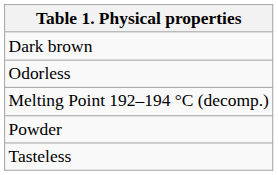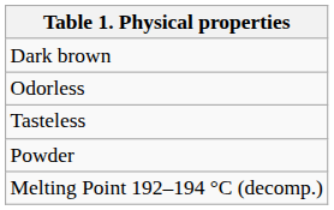row 4 | column 1: Melting Point 192–194 °C (decomp.) -> Tasteless
row 6 | column 1: Tasteless -> Melting Point 192–194 °C (decomp.)
